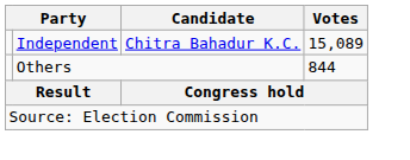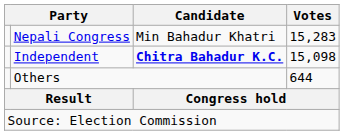+ row: Nepali Congress | Min Bahadur Khatri | 15,283
Independent | Candidate: normal -> bold
Independent | Votes: 15,089 -> 15,098
Others | Votes: 844 -> 644
